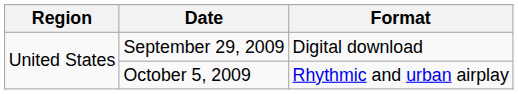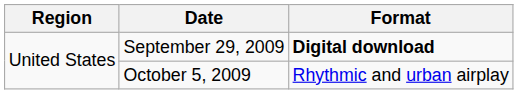September 29, 2009 | Format: normal -> bold
